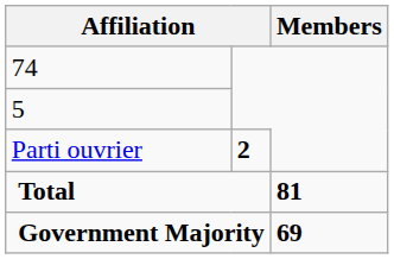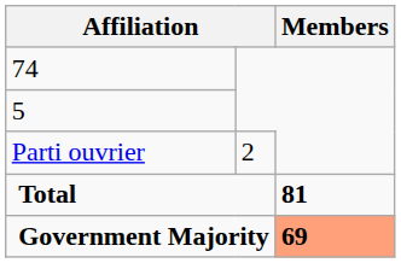Parti ouvrier | column 2: bold -> normal
Government Majority | Members: no background -> lightsalmon background
